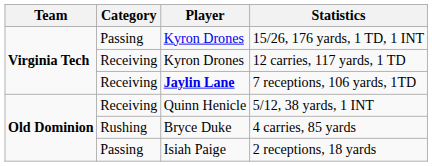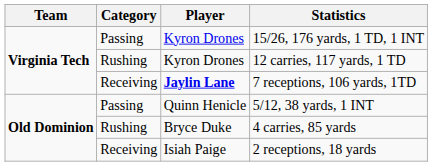12 carries, 117 yards, 1 TD | Category: Receiving -> Rushing
5/12, 38 yards, 1 INT | Category: Receiving -> Passing
2 receptions, 18 yards | Category: Passing -> Receiving
